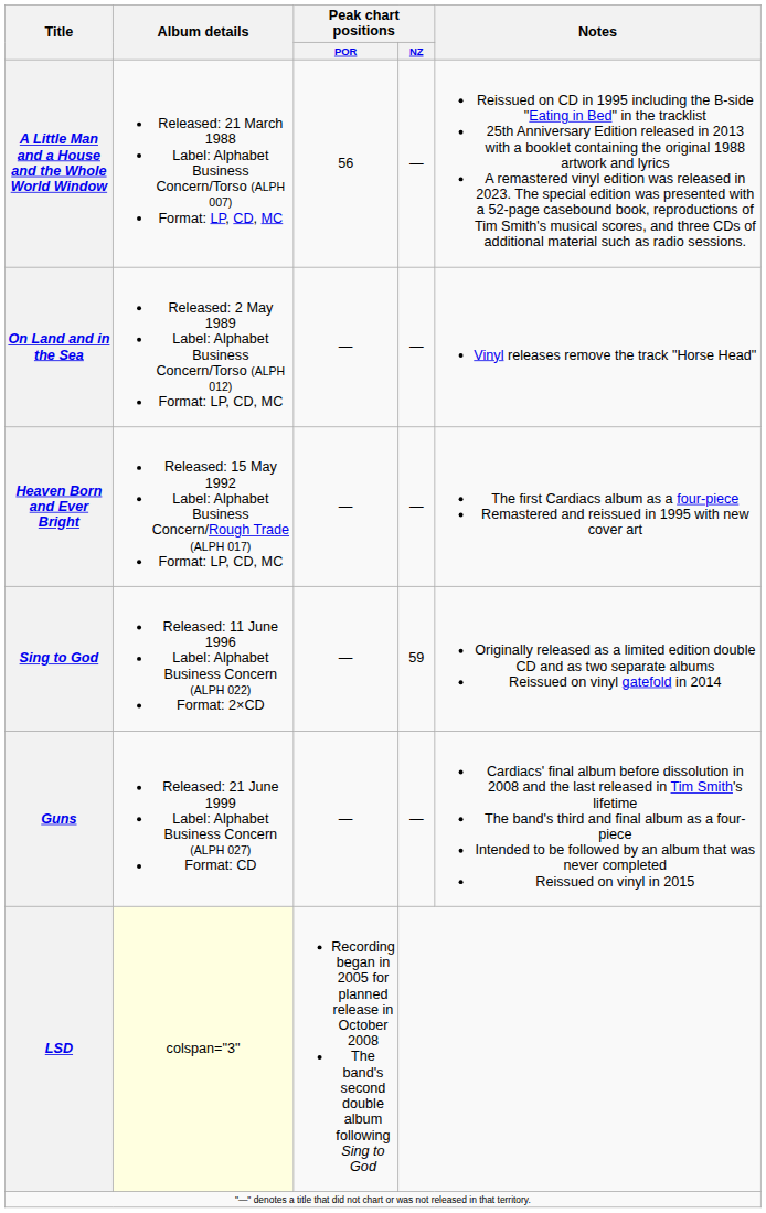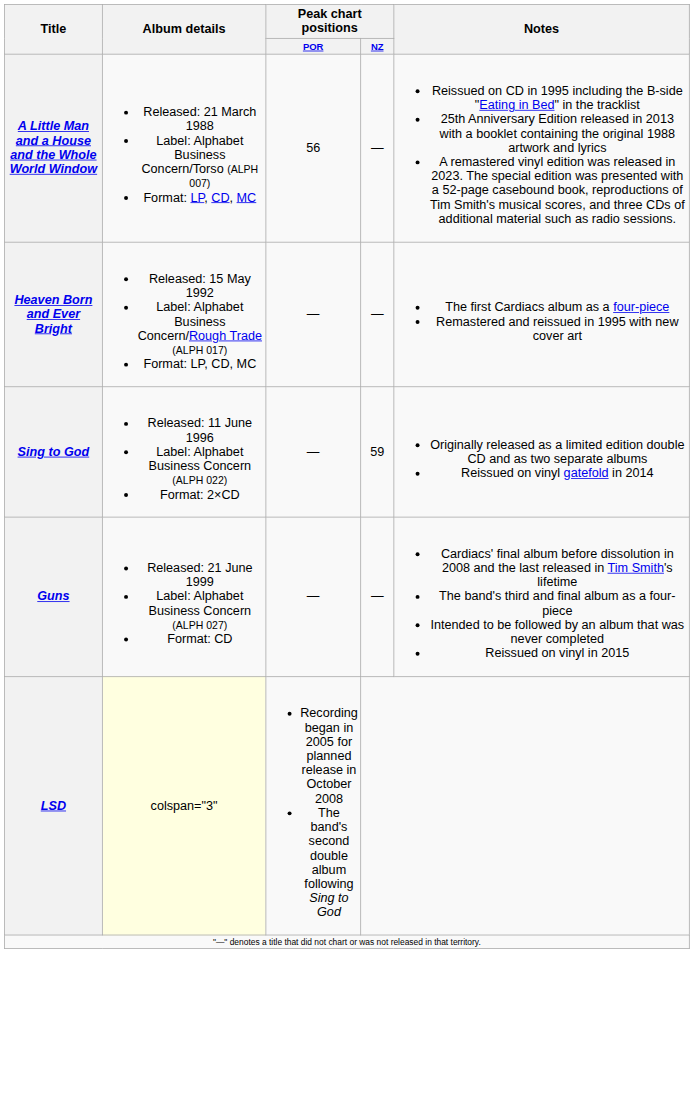- row: On Land and in the Sea | Released: 2 May 1989 Label: Alphabet Business Concern/Torso (ALPH 012) Format: LP, CD, MC | — | — | Vinyl releases remove the track "Horse Head"
